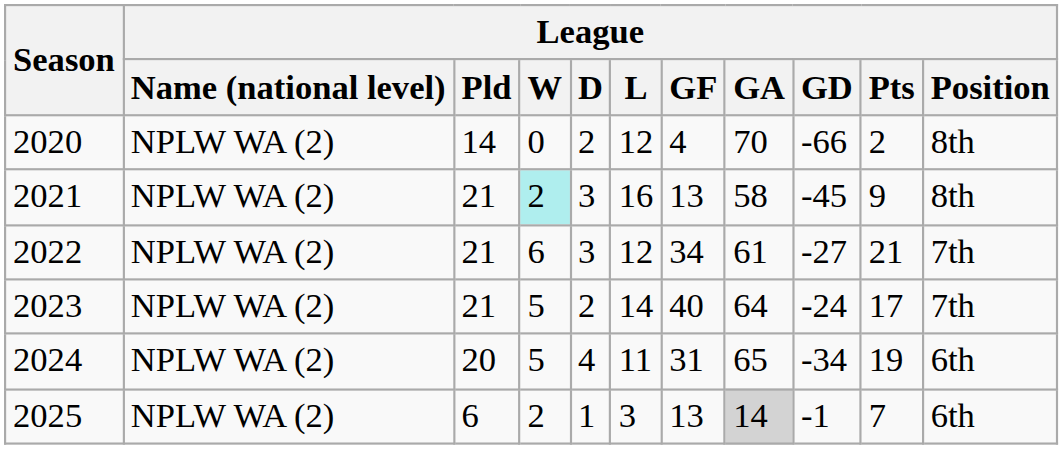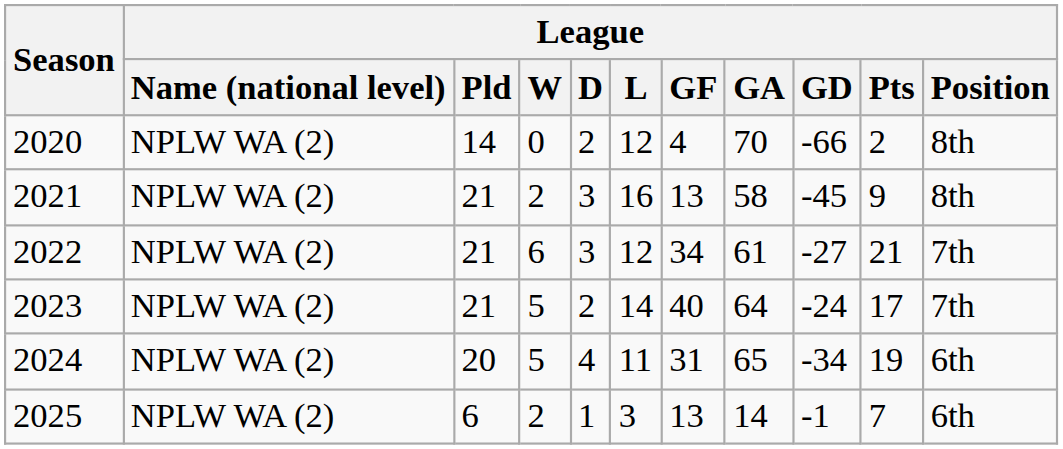2021 | League / W: paleturquoise background -> no background
2025 | League / GA: lightgrey background -> no background
